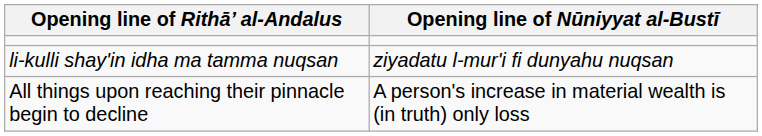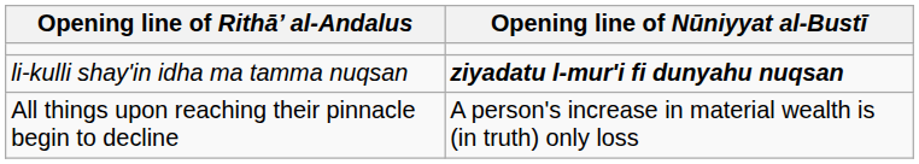li-kulli shay'in idha ma tamma nuqsan | Opening line of Nūniyyat al-Bustī: normal -> bold
